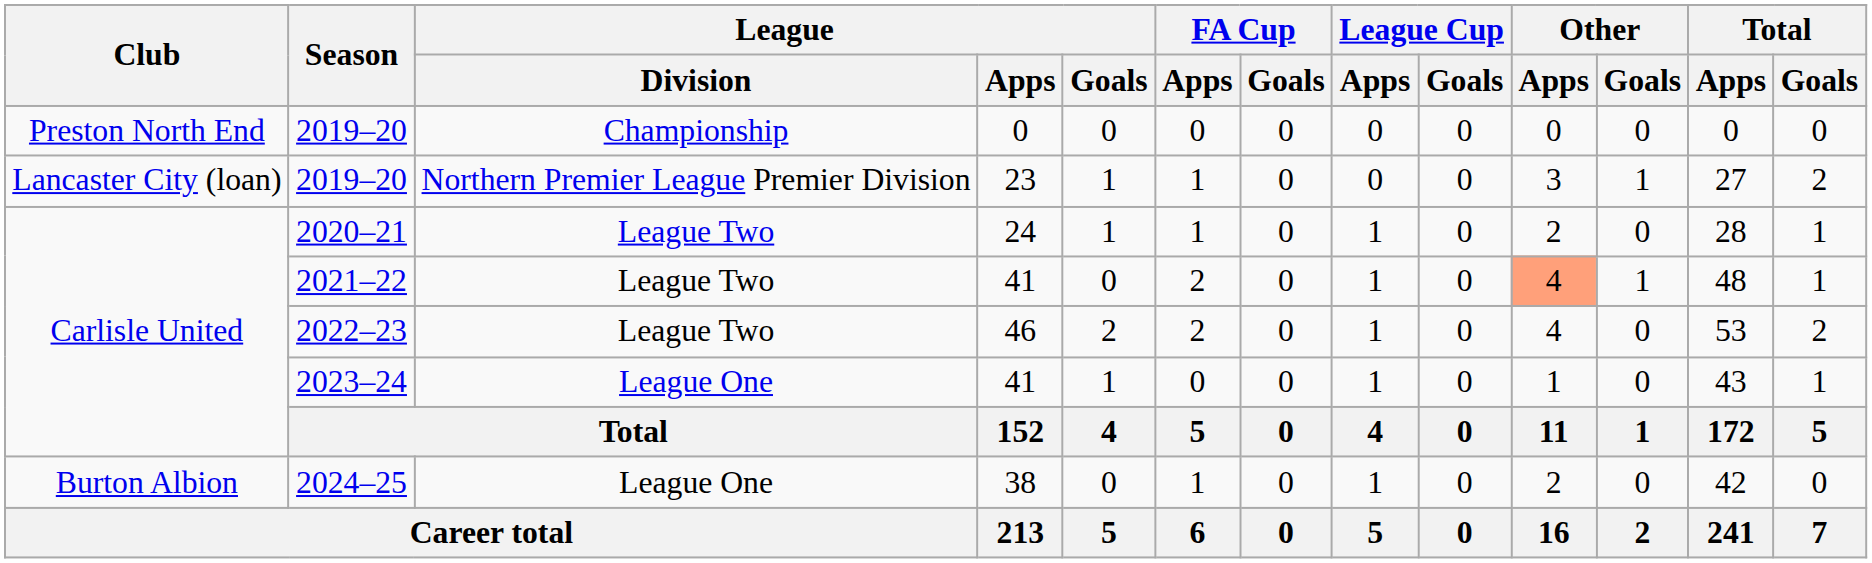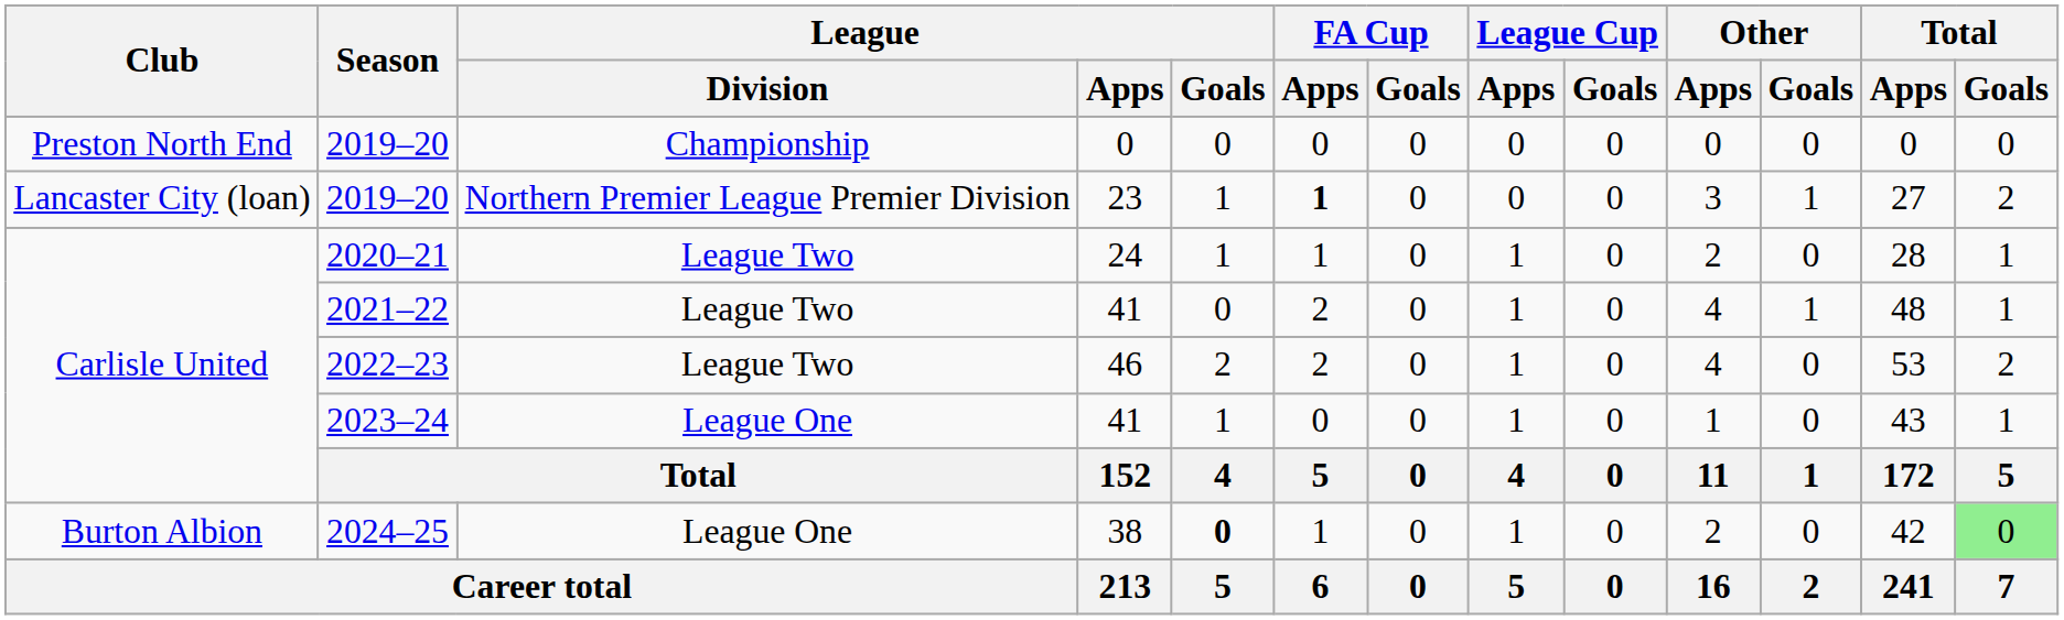2019–20 / 23 | FA Cup / Apps: normal -> bold
2021–22 | Other / Apps: lightsalmon background -> no background
2024–25 | League / Goals: normal -> bold
2024–25 | Total / Goals: no background -> lightgreen background
